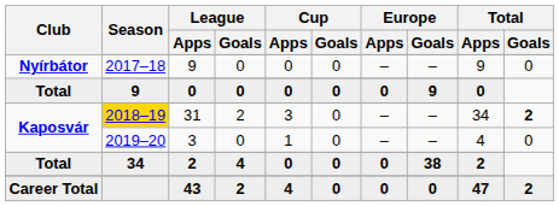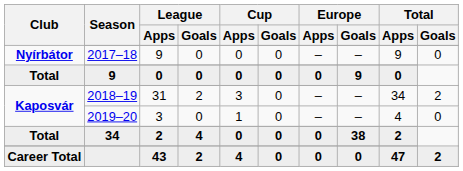31 | Season: gold background -> no background
31 | Total / Goals: bold -> normal
